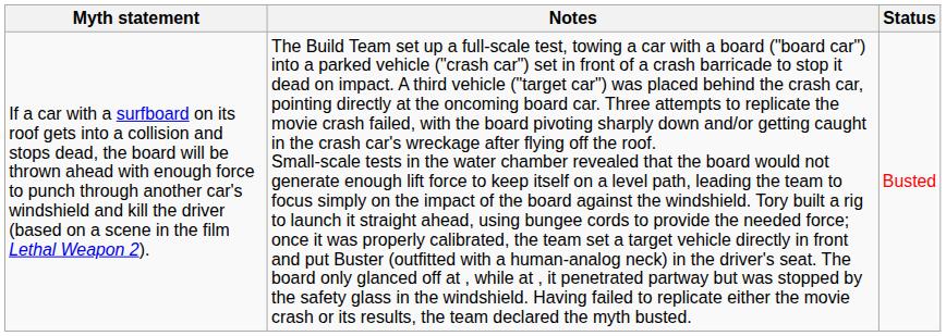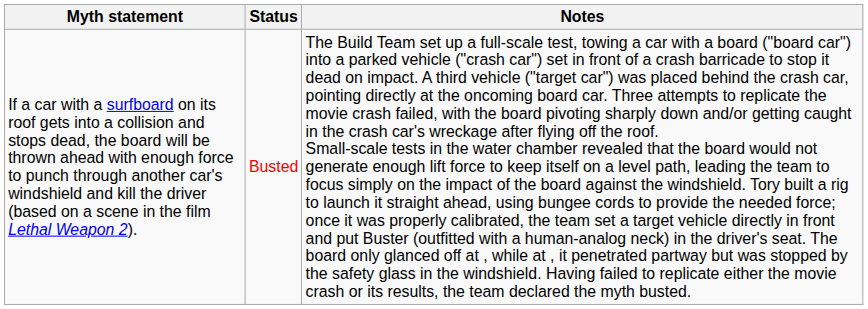columns swapped: Status <-> Notes
